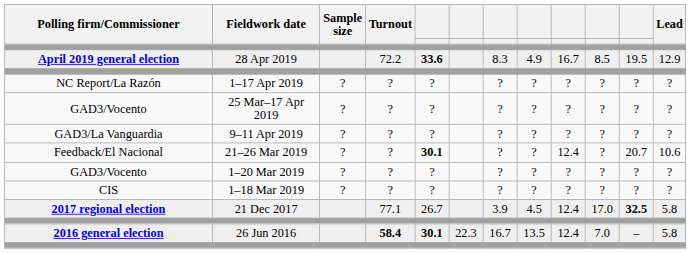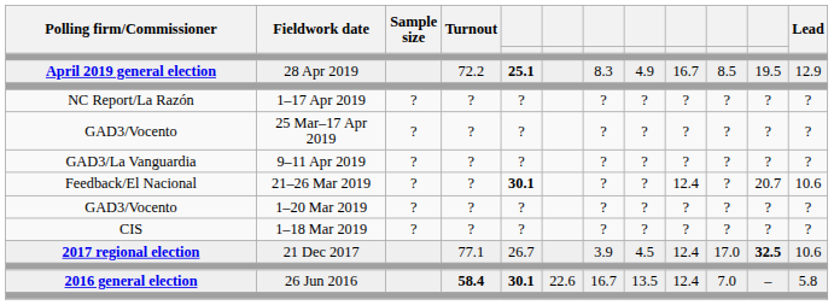28 Apr 2019 | column 5: 33.6 -> 25.1
21 Dec 2017 | Lead: 5.8 -> 10.6
26 Jun 2016 | column 6: 22.3 -> 22.6
